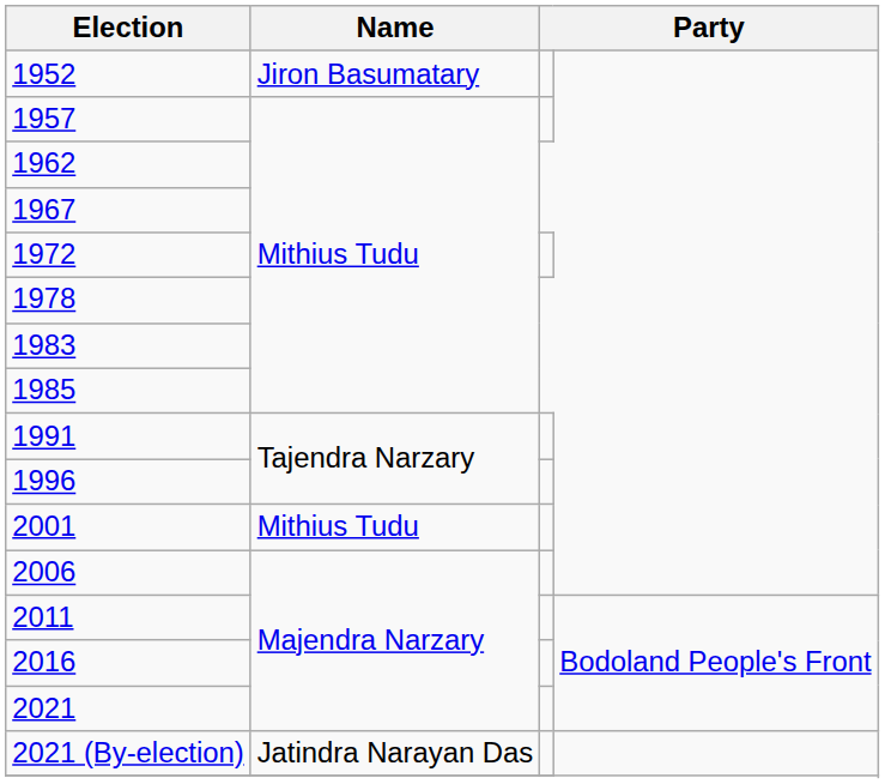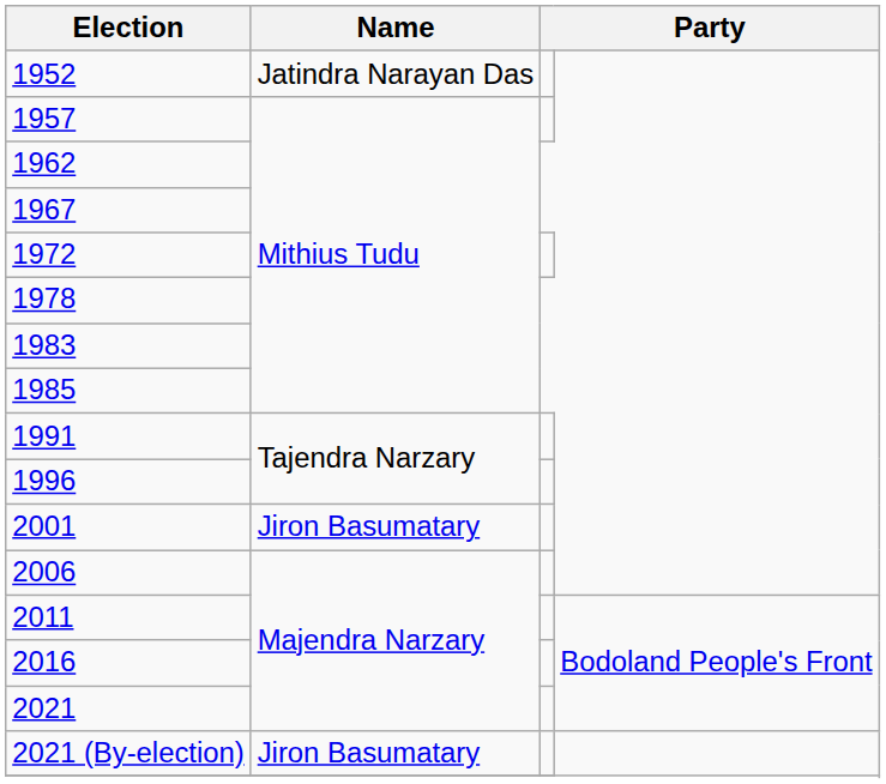1952 | Name: Jiron Basumatary -> Jatindra Narayan Das
2001 | Name: Mithius Tudu -> Jiron Basumatary
2021 (By-election) | Name: Jatindra Narayan Das -> Jiron Basumatary
